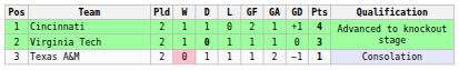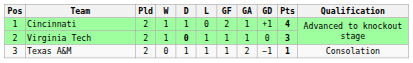Texas A&M | W: pink background -> no background
Texas A&M | Qualification: lavender background -> no background
